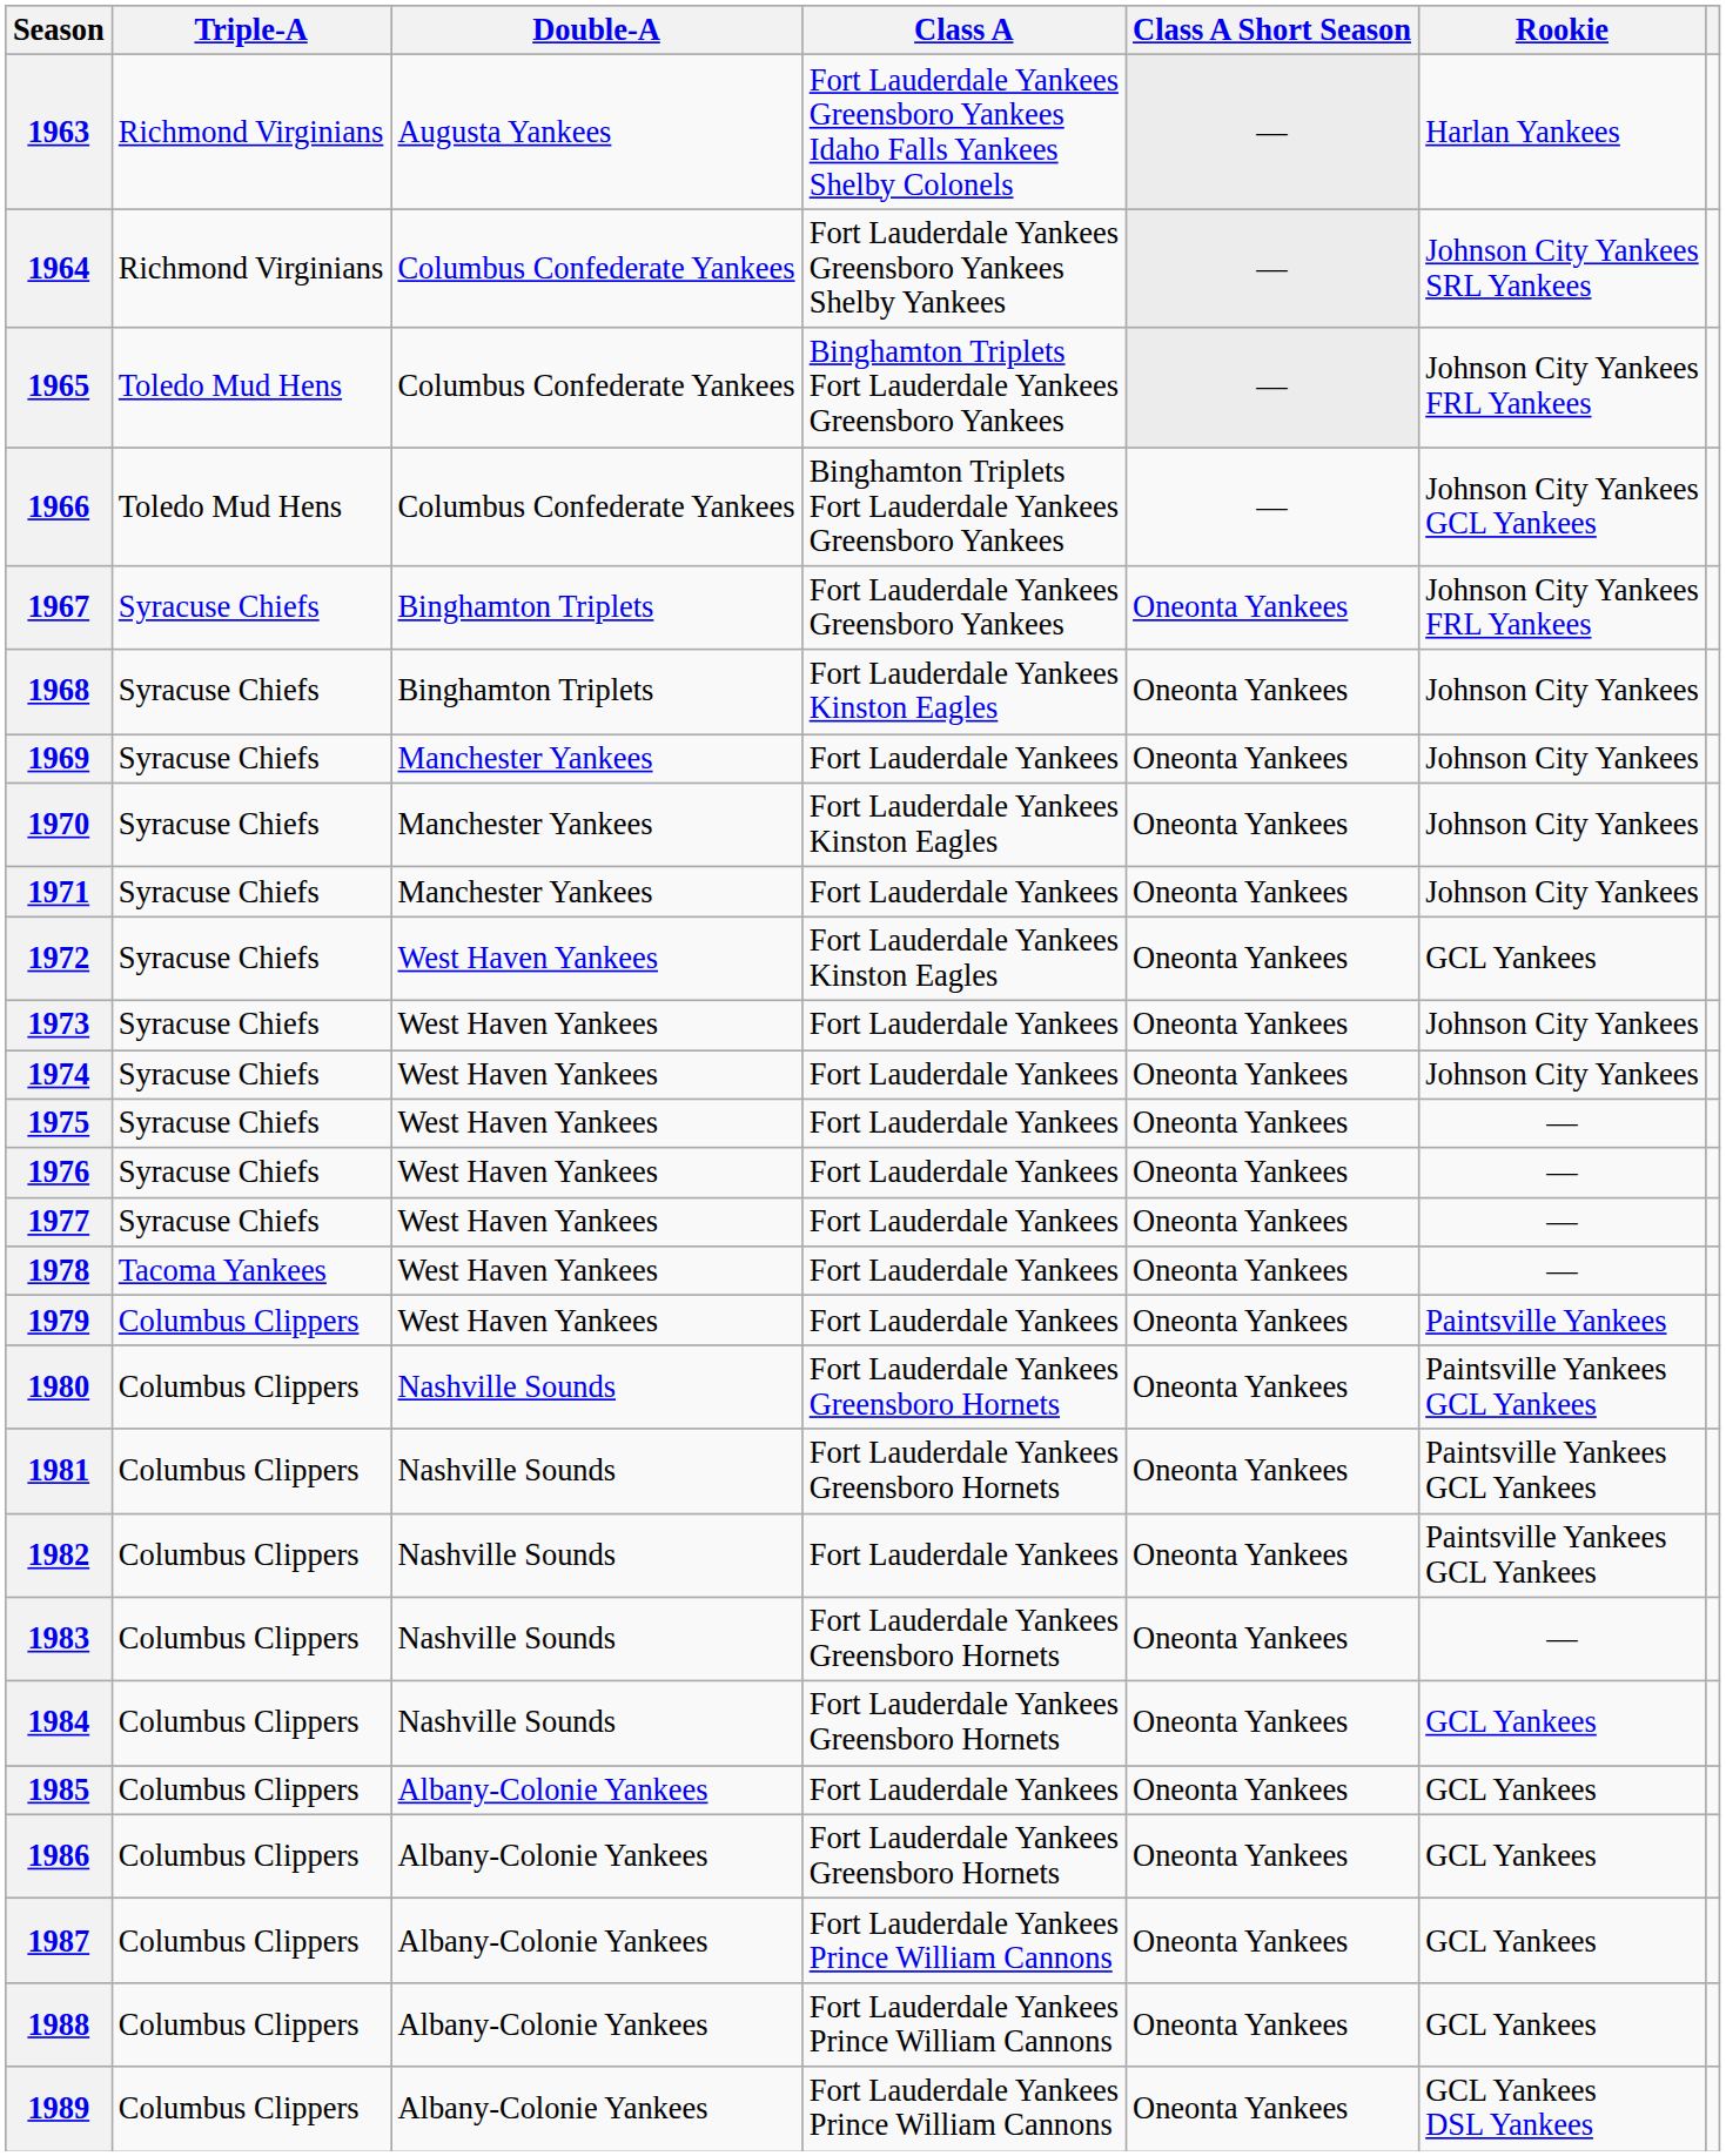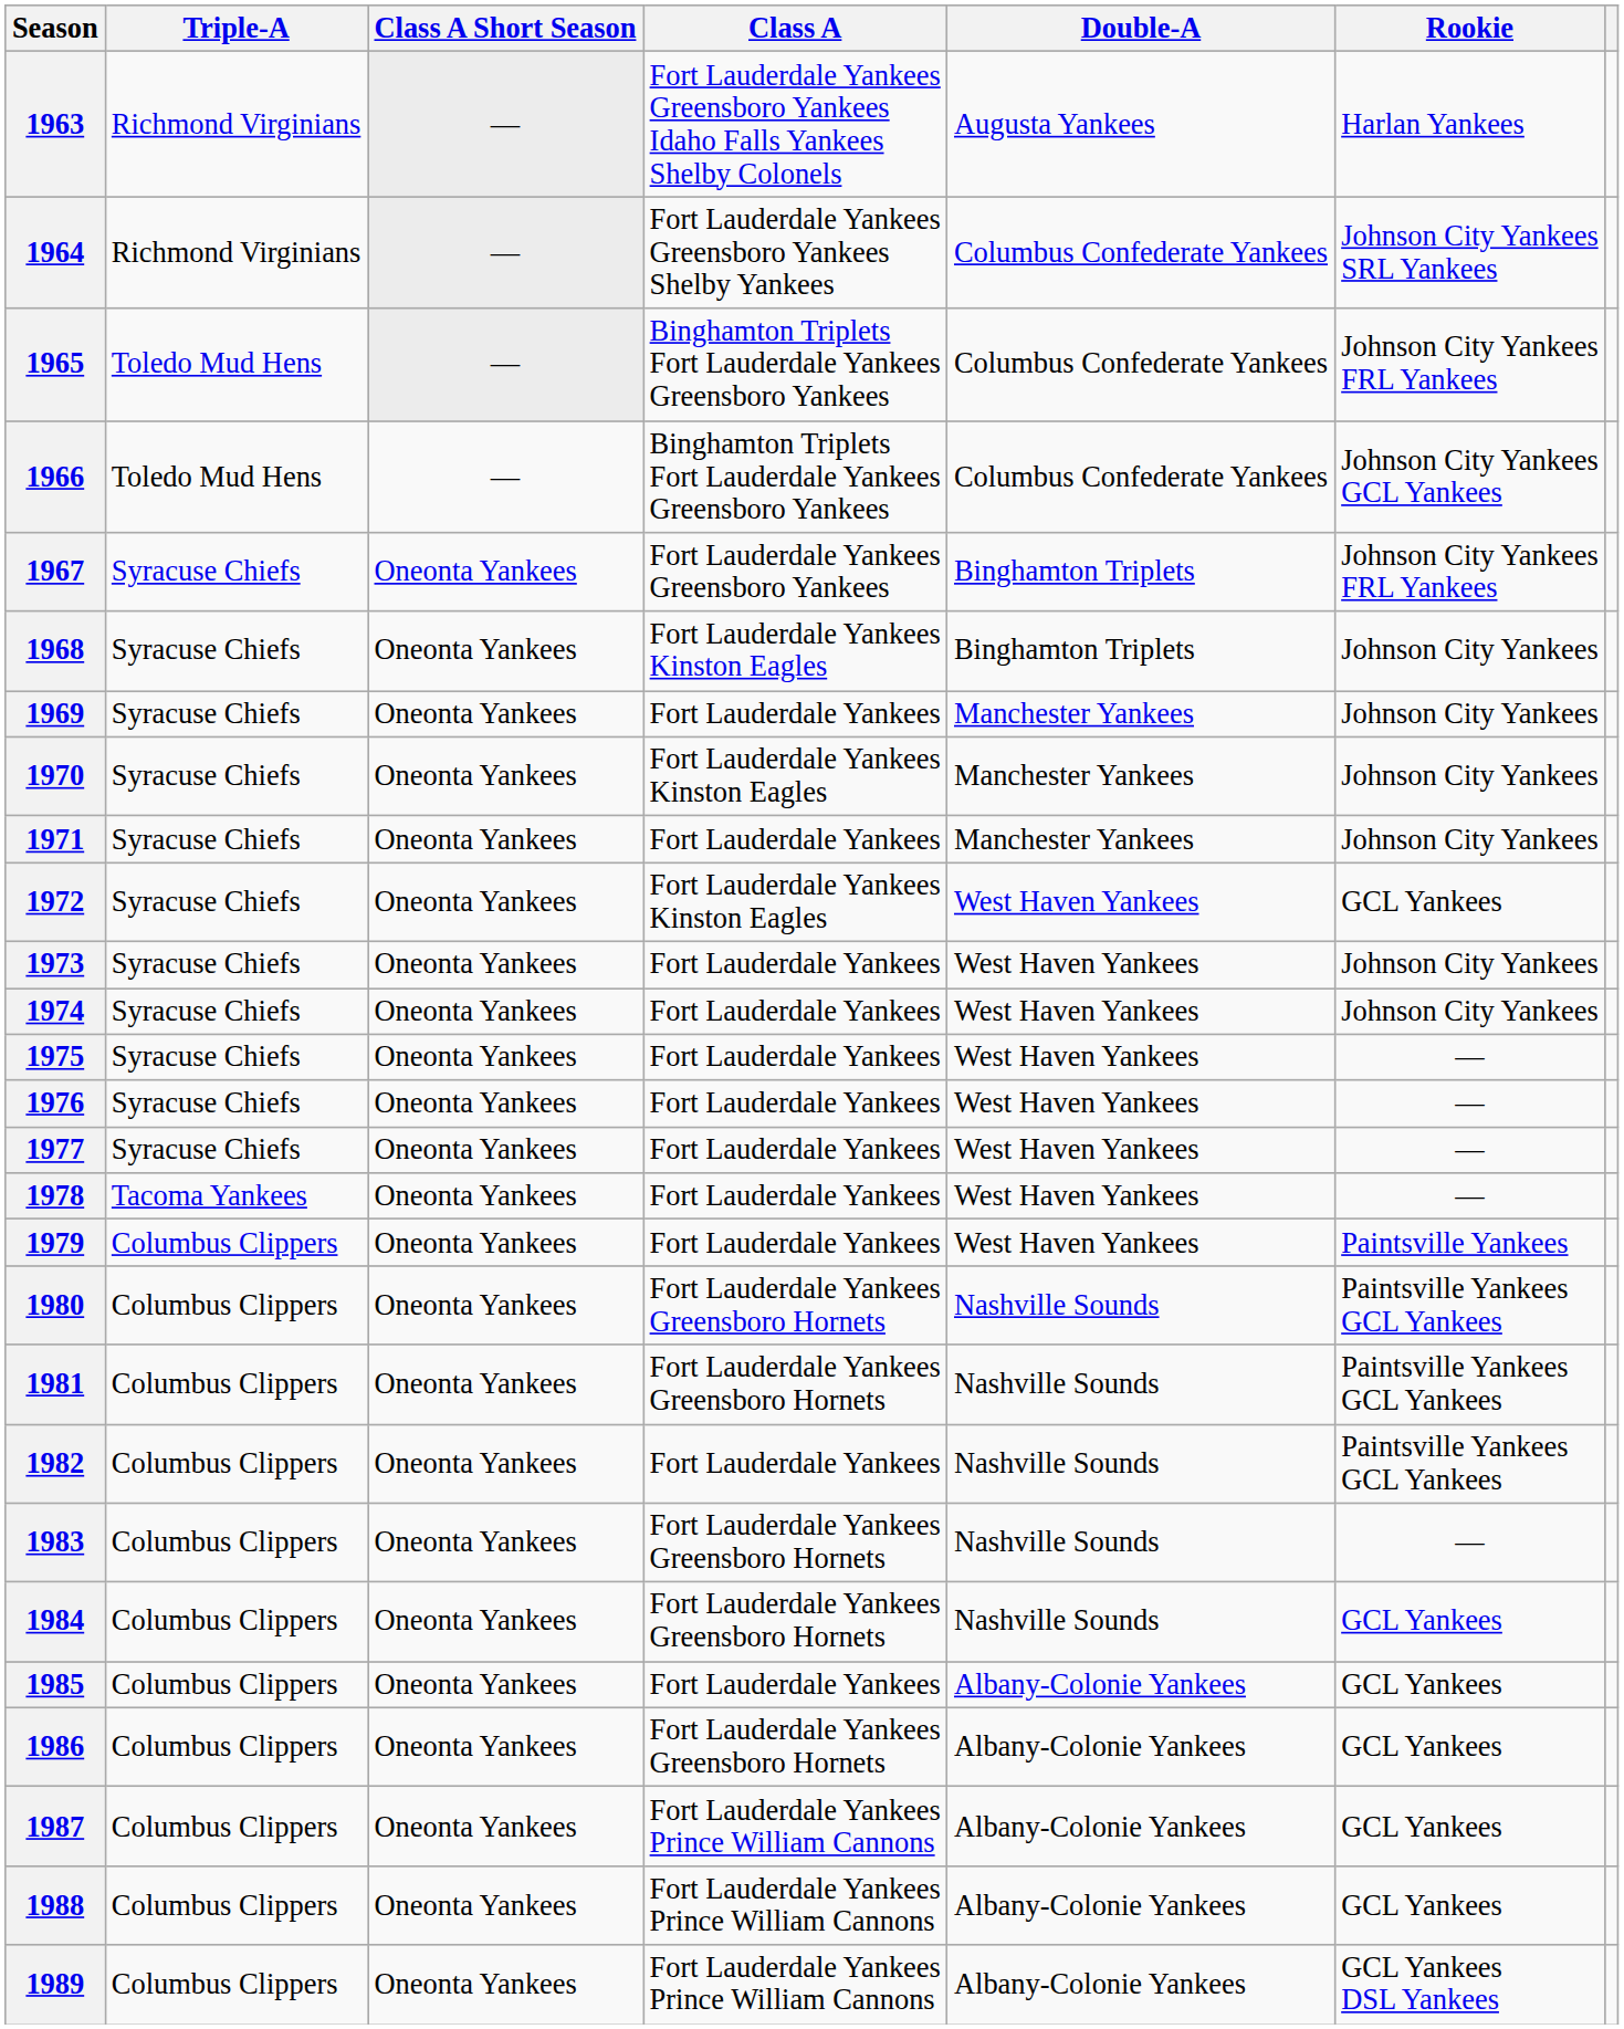columns swapped: Double-A <-> Class A Short Season
